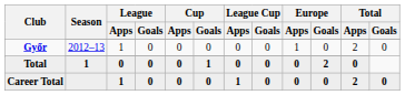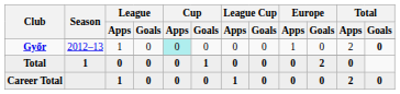Győr / 2012–13 | Cup / Apps: no background -> paleturquoise background
Győr / 2012–13 | Total / Goals: normal -> bold
